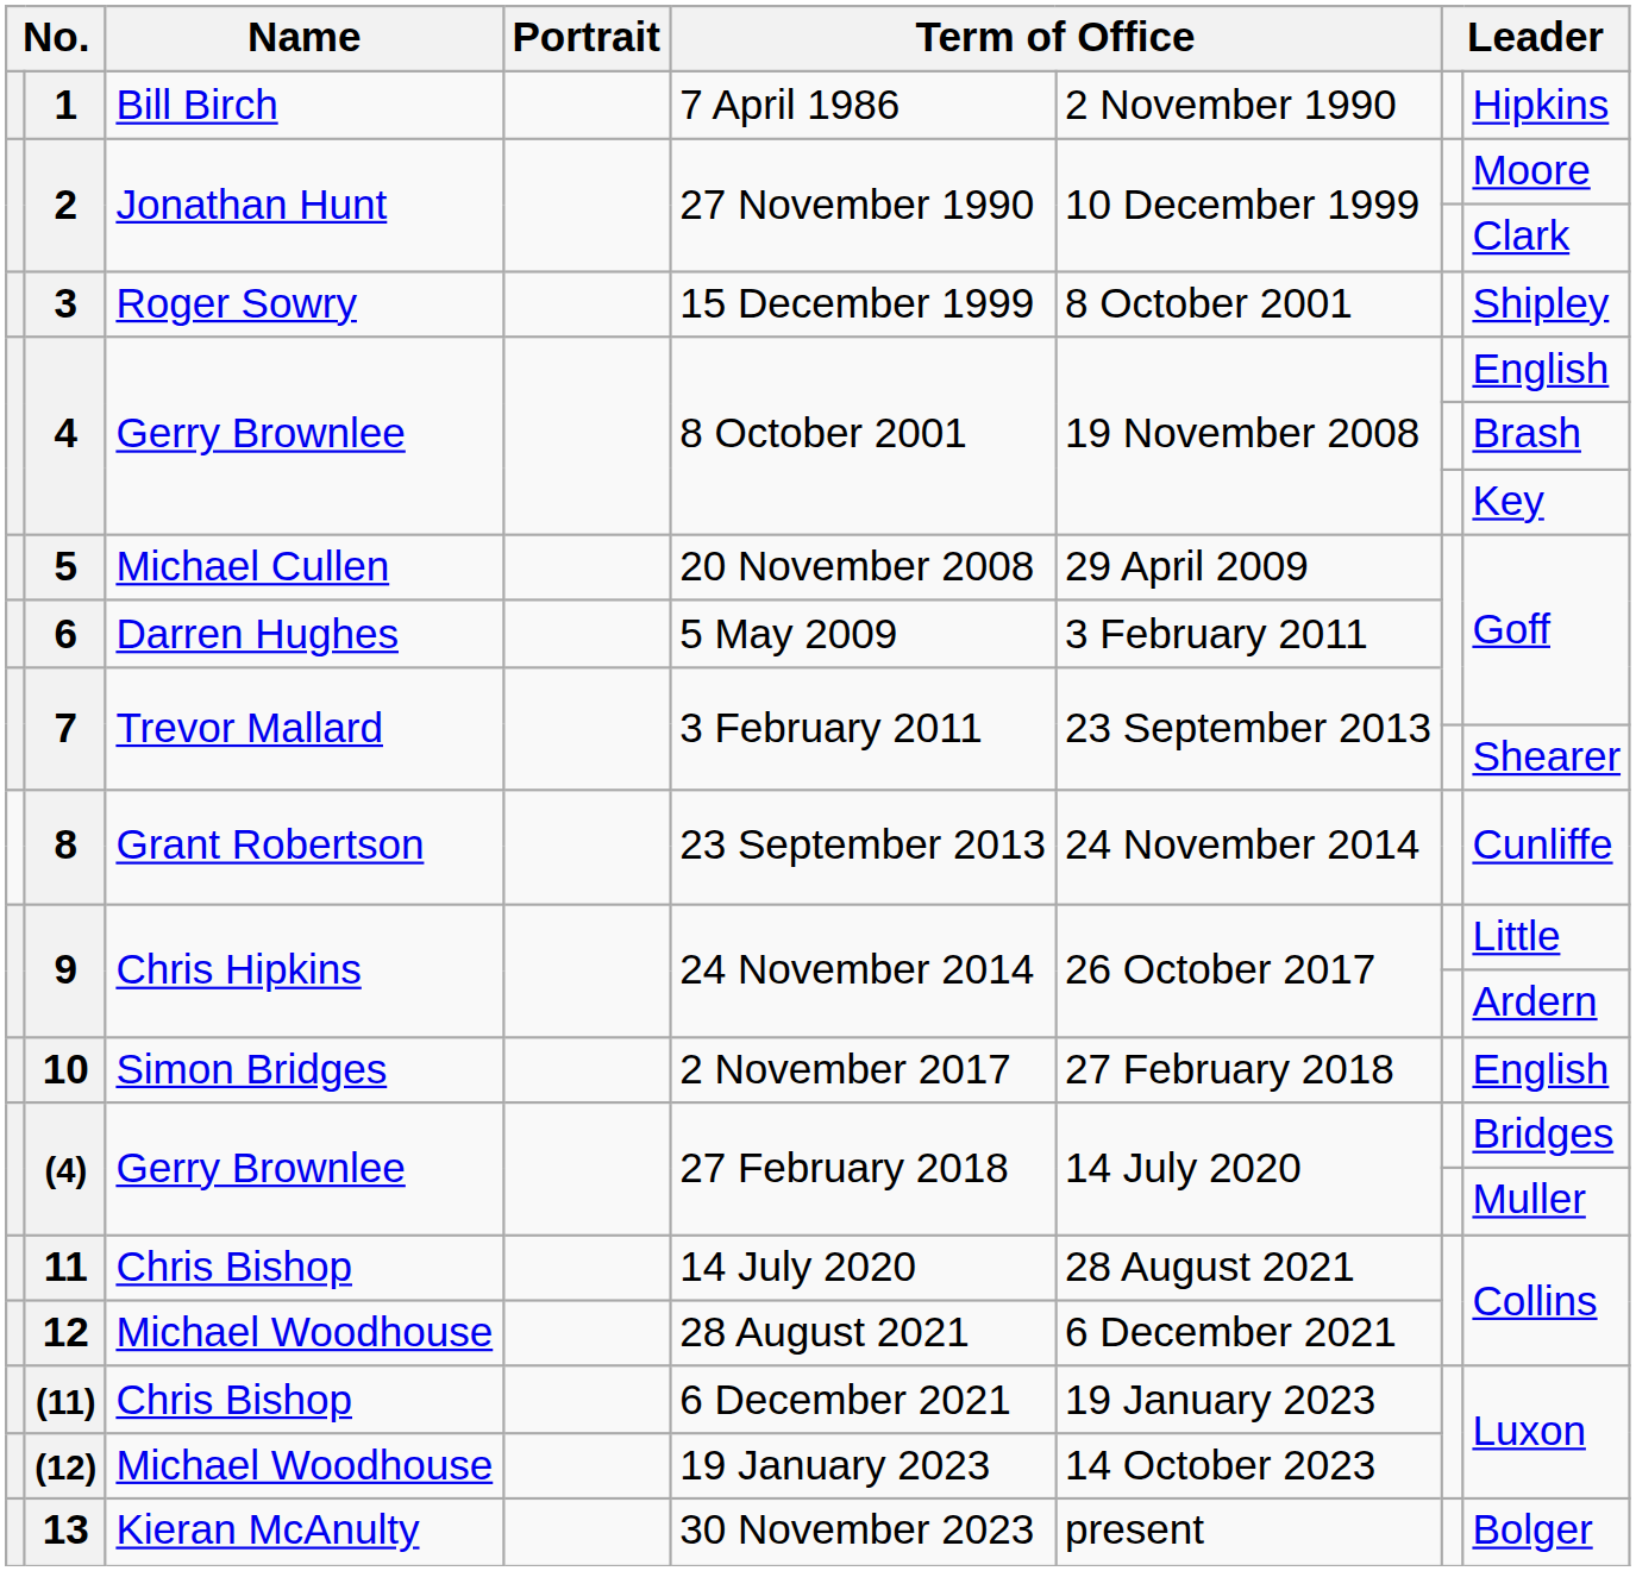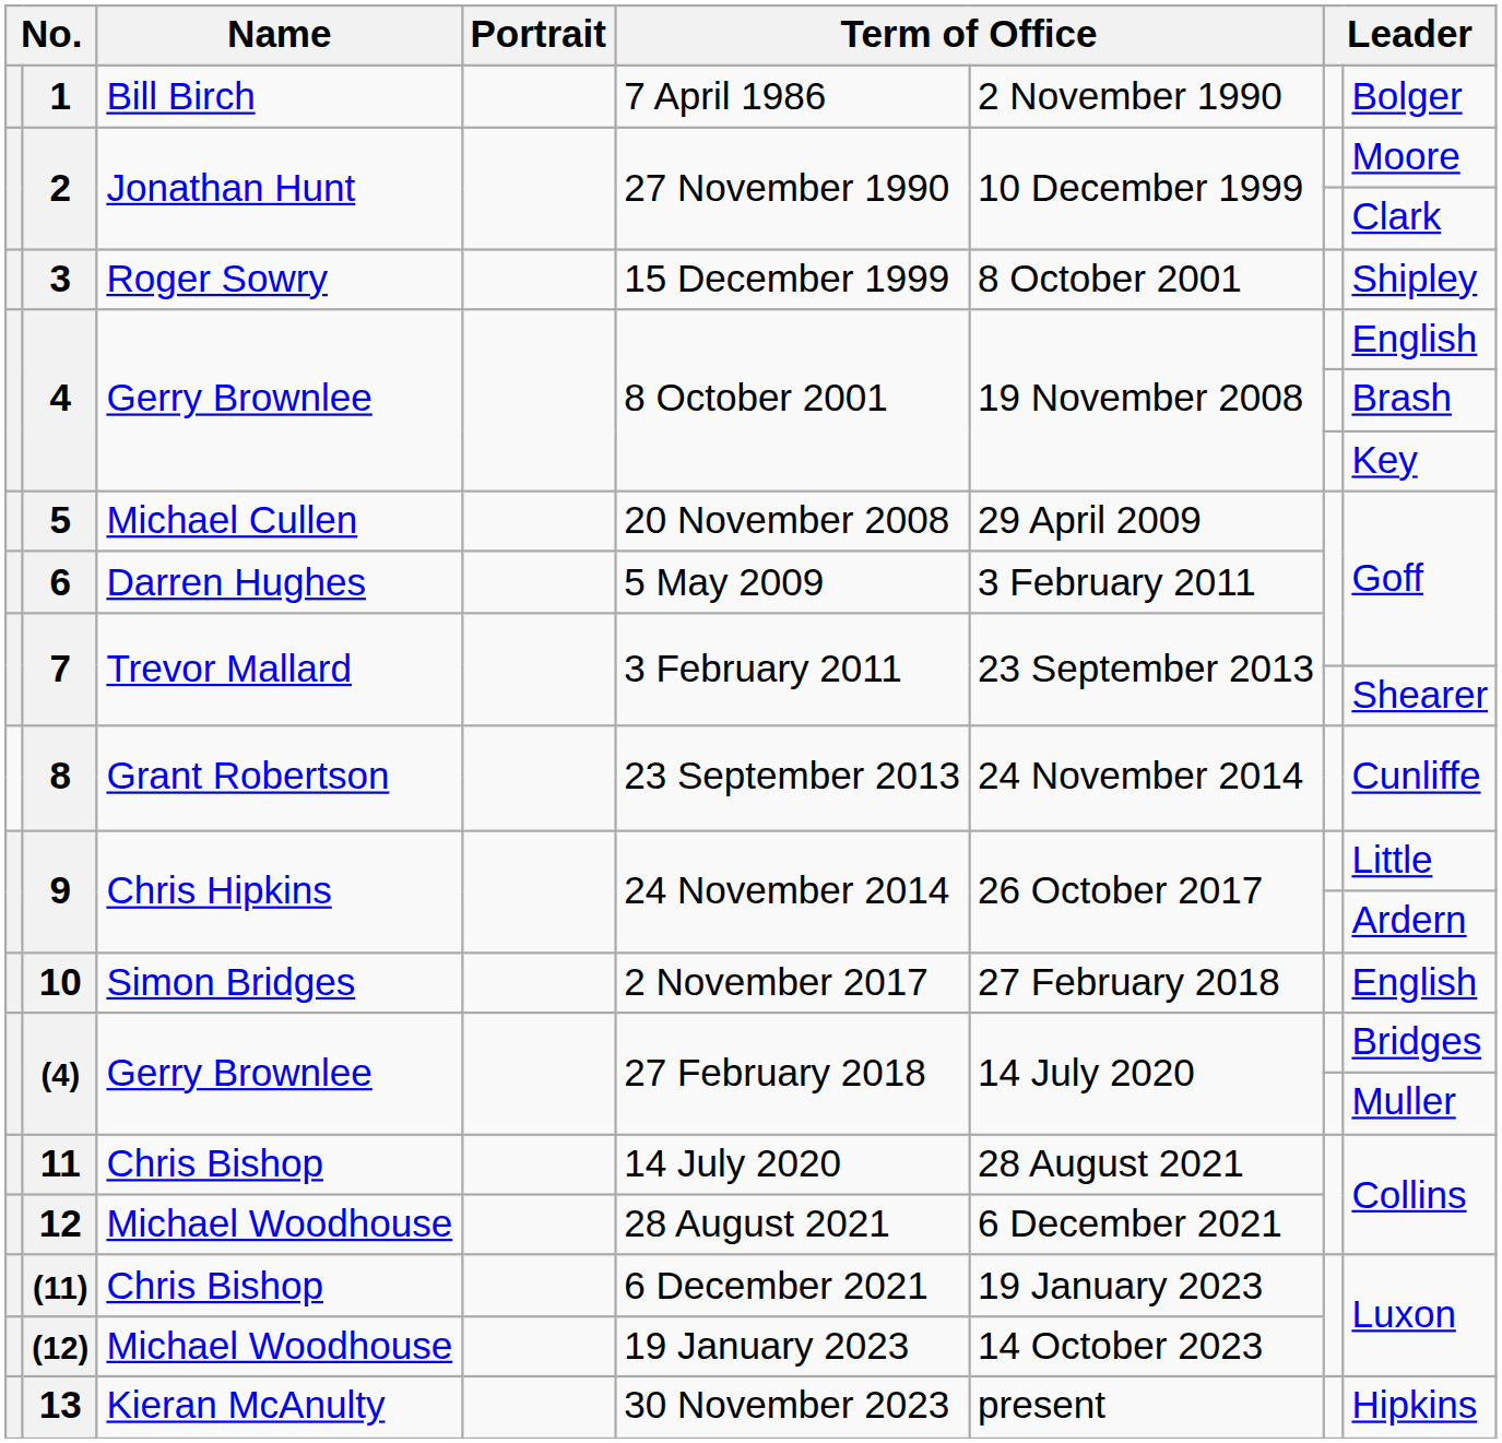1 | column 8: Hipkins -> Bolger
13 | column 8: Bolger -> Hipkins
